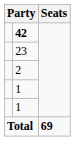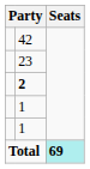42 | column 2: bold -> normal
2 | column 2: normal -> bold
Total | Seats: no background -> paleturquoise background
